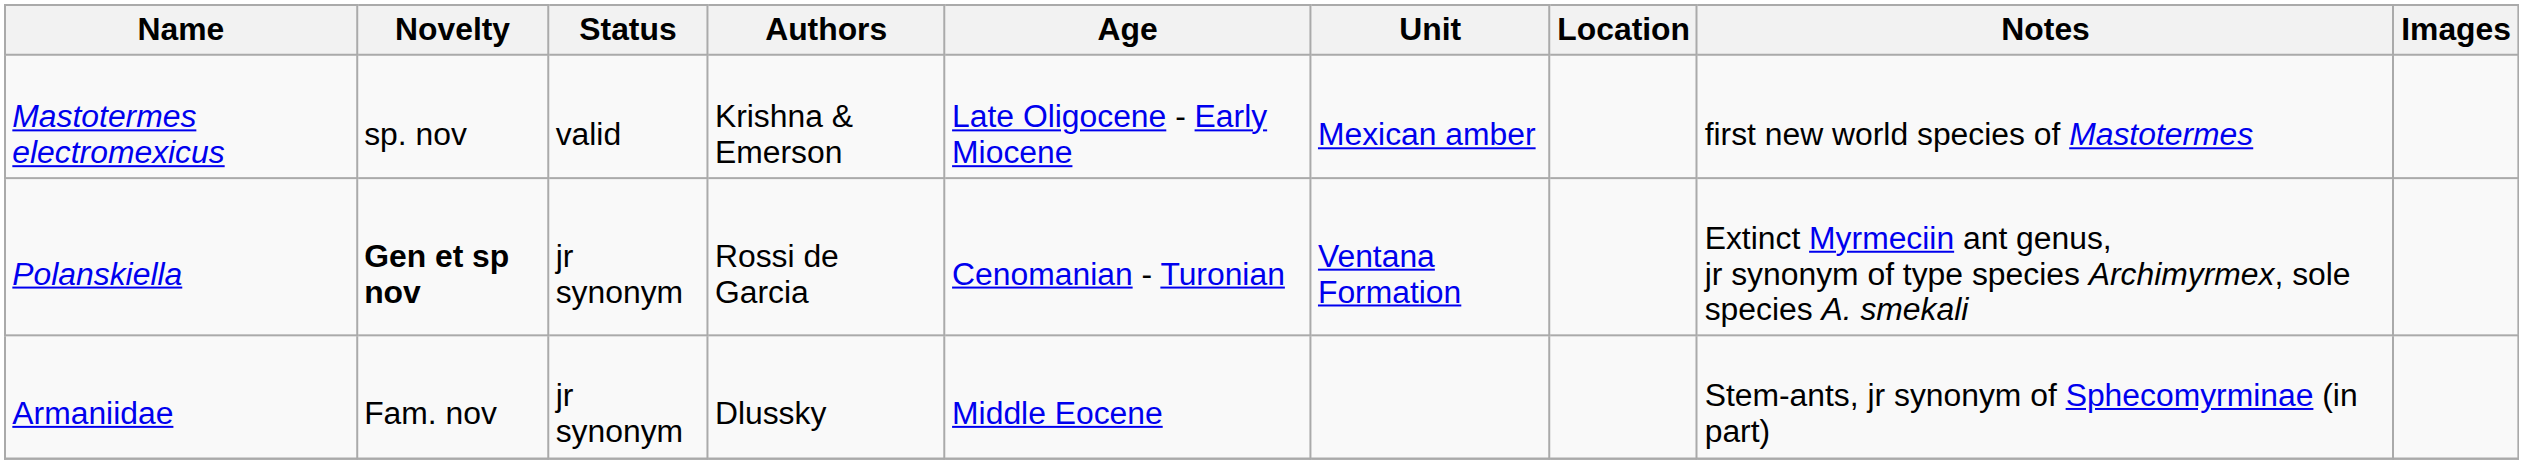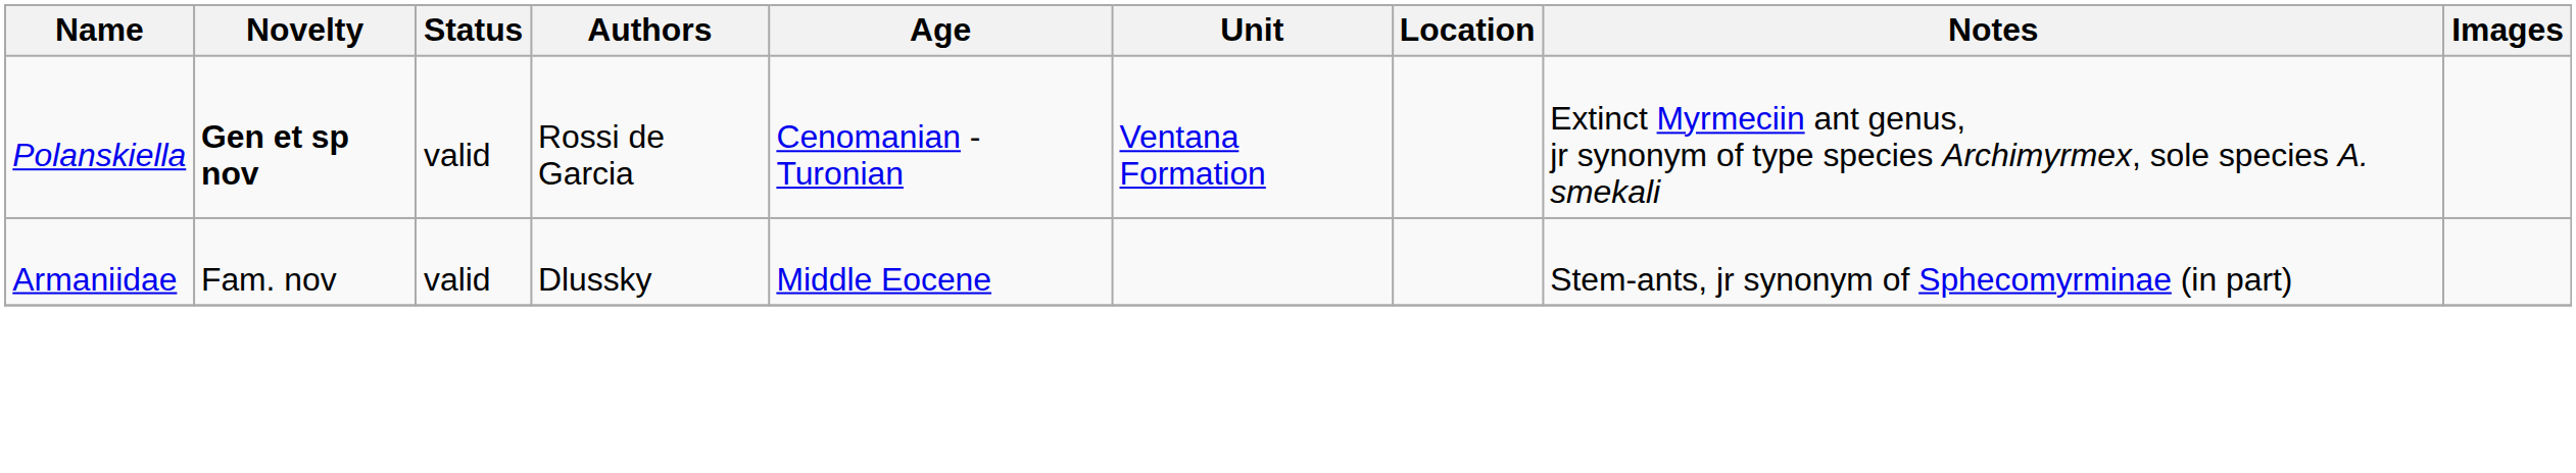- row: Mastotermes electromexicus | sp. nov | valid | Krishna & Emerson | Late Oligocene - Early Miocene | Mexican amber | first new world species of Mastotermes
Polanskiella | Status: jr synonym -> valid
Armaniidae | Status: jr synonym -> valid
